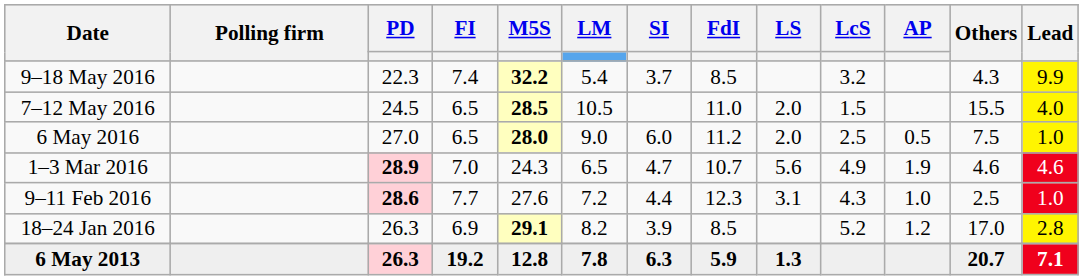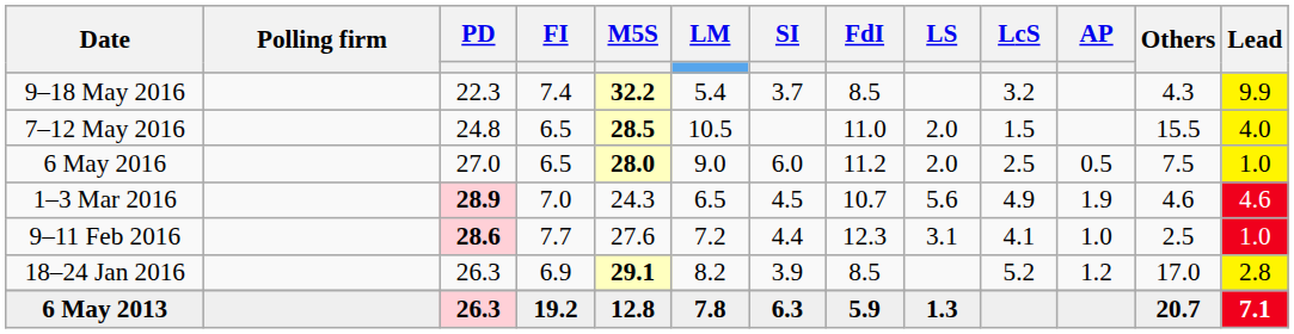7–12 May 2016 | PD: 24.5 -> 24.8
1–3 Mar 2016 | SI: 4.7 -> 4.5
9–11 Feb 2016 | LcS: 4.3 -> 4.1
